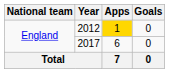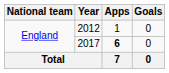2012 | Apps: gold background -> no background
2017 | Apps: normal -> bold
